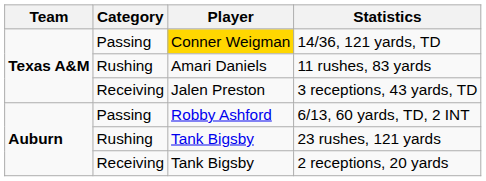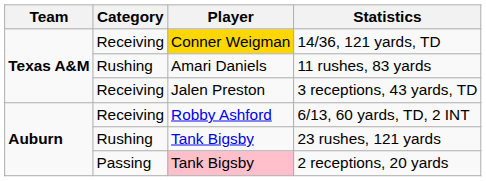14/36, 121 yards, TD | Category: Passing -> Receiving
6/13, 60 yards, TD, 2 INT | Category: Passing -> Receiving
2 receptions, 20 yards | Category: Receiving -> Passing
2 receptions, 20 yards | Player: no background -> pink background
